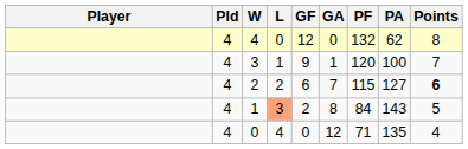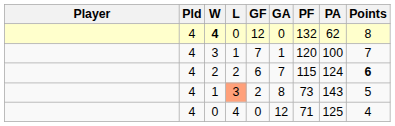row 2 | W: normal -> bold
row 3 | GF: 9 -> 7
row 4 | PA: 127 -> 124
row 5 | PF: 84 -> 73
row 6 | PA: 135 -> 125
